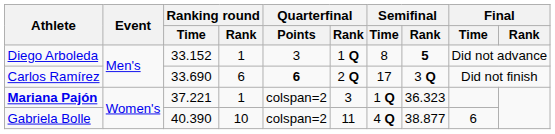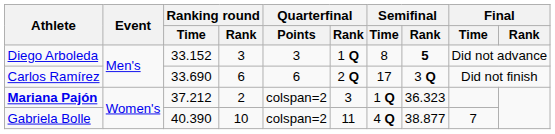Diego Arboleda | Ranking round / Rank: 1 -> 3
Carlos Ramírez | Quarterfinal / Points: bold -> normal
Mariana Pajón | Ranking round / Time: 37.221 -> 37.212
Mariana Pajón | Ranking round / Rank: 1 -> 2
Gabriela Bolle | Final / Time: 6 -> 7
